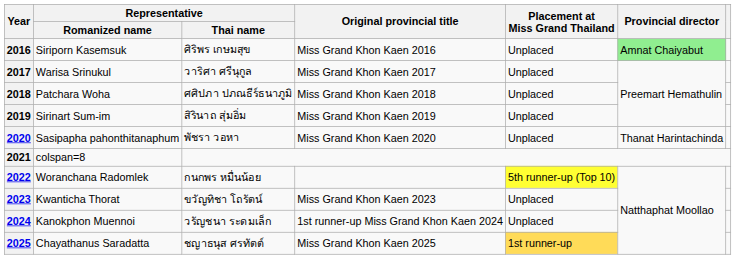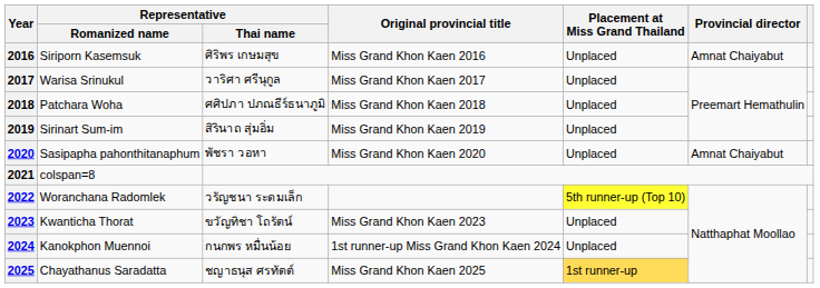2016 | Provincial director: lightgreen background -> no background
2020 | Provincial director: Thanat Harintachinda -> Amnat Chaiyabut
2022 | Representative / Thai name: กนกพร หมื่นน้อย -> วรัญชนา ระดมเล็ก
2024 | Representative / Thai name: วรัญชนา ระดมเล็ก -> กนกพร หมื่นน้อย
